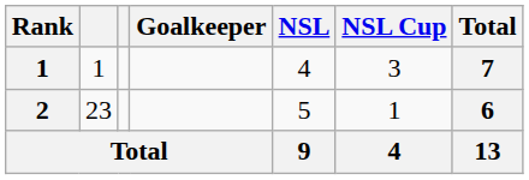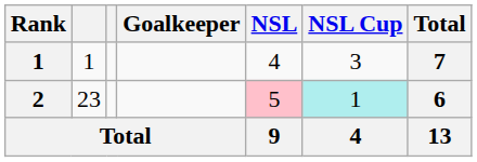2 | NSL: no background -> pink background
2 | NSL Cup: no background -> paleturquoise background
